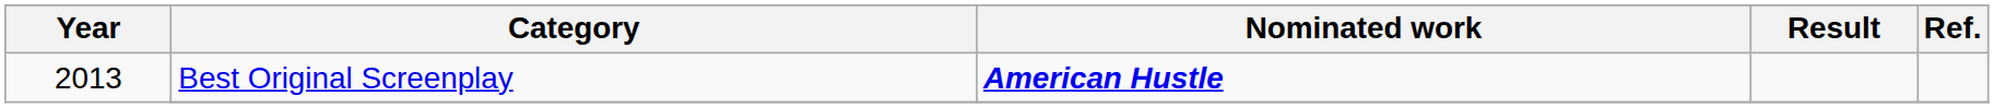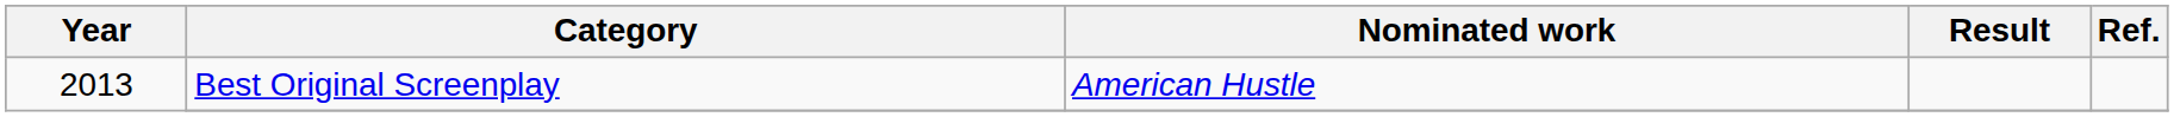Best Original Screenplay | Nominated work: bold -> normal
